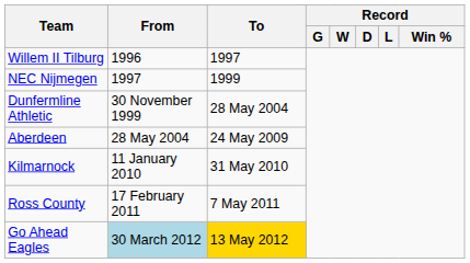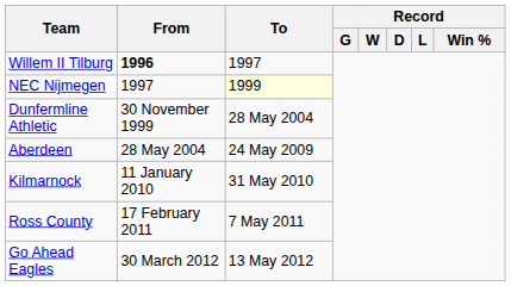Willem II Tilburg | From: normal -> bold
NEC Nijmegen | To: no background -> lightyellow background
Go Ahead Eagles | From: lightblue background -> no background
Go Ahead Eagles | To: gold background -> no background
